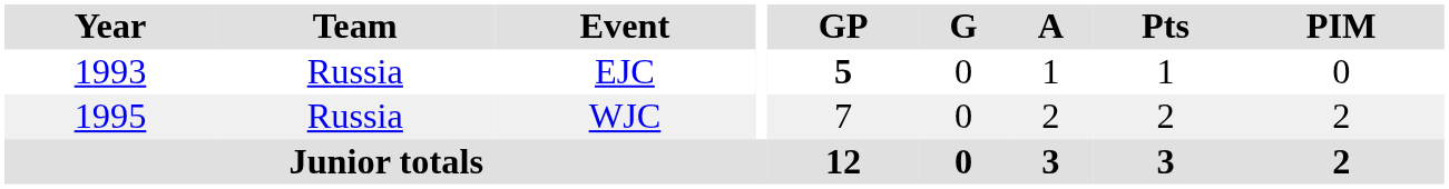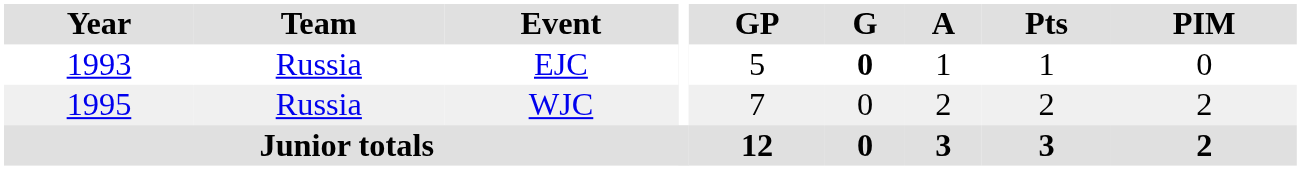EJC | GP: bold -> normal
EJC | G: normal -> bold
